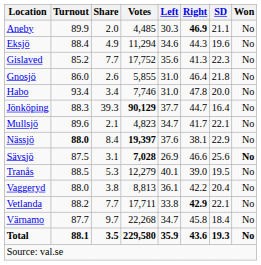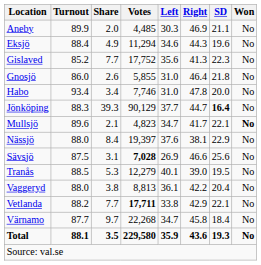Aneby | Right: bold -> normal
Jönköping | Votes: bold -> normal
Jönköping | SD: normal -> bold
Mullsjö | Won: normal -> bold
Nässjö | Turnout: bold -> normal
Nässjö | Votes: bold -> normal
Sävsjö | Won: bold -> normal
Vetlanda | Votes: normal -> bold
Vetlanda | Right: bold -> normal
